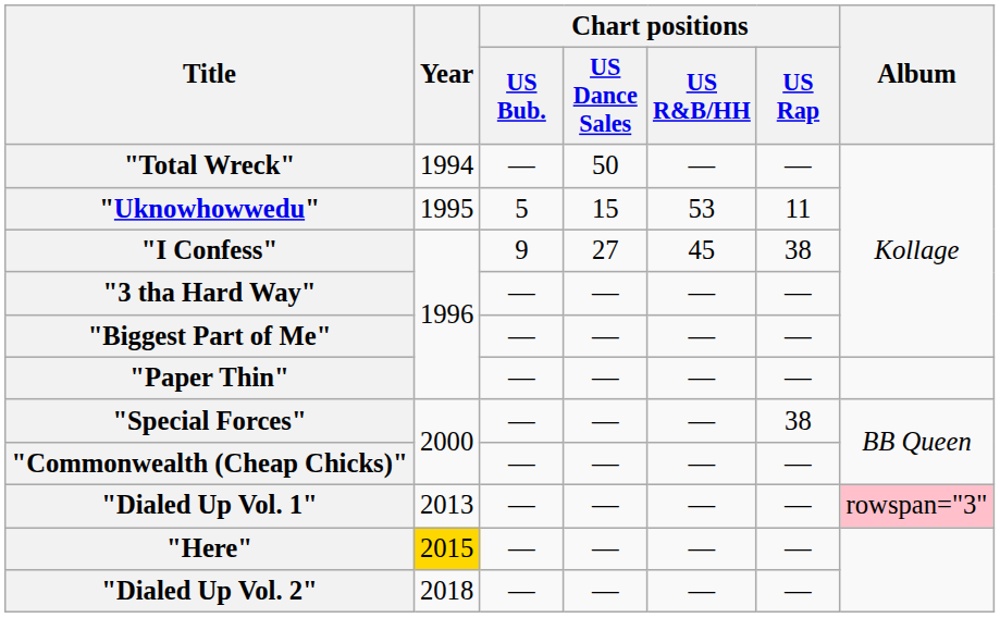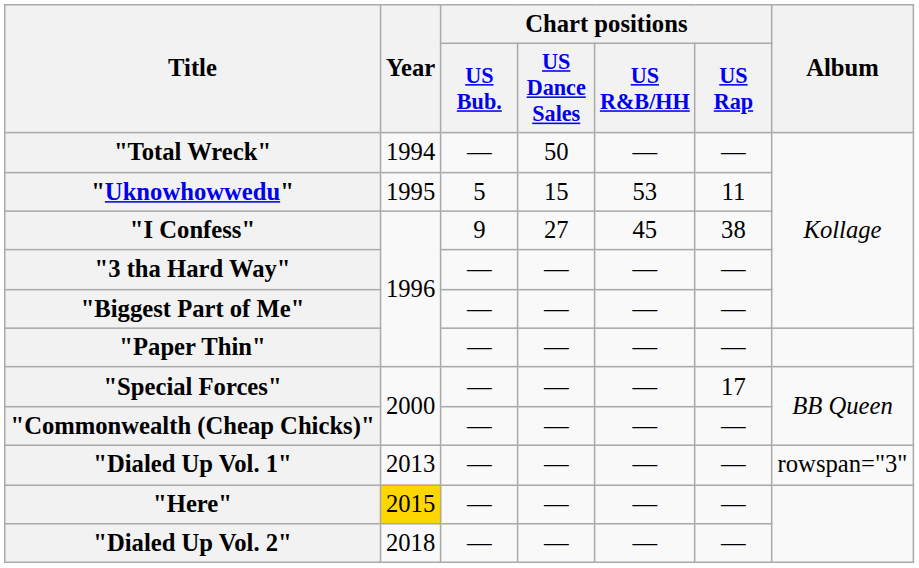"Special Forces" | Chart positions / US Rap: 38 -> 17
"Dialed Up Vol. 1" | Album: pink background -> no background
